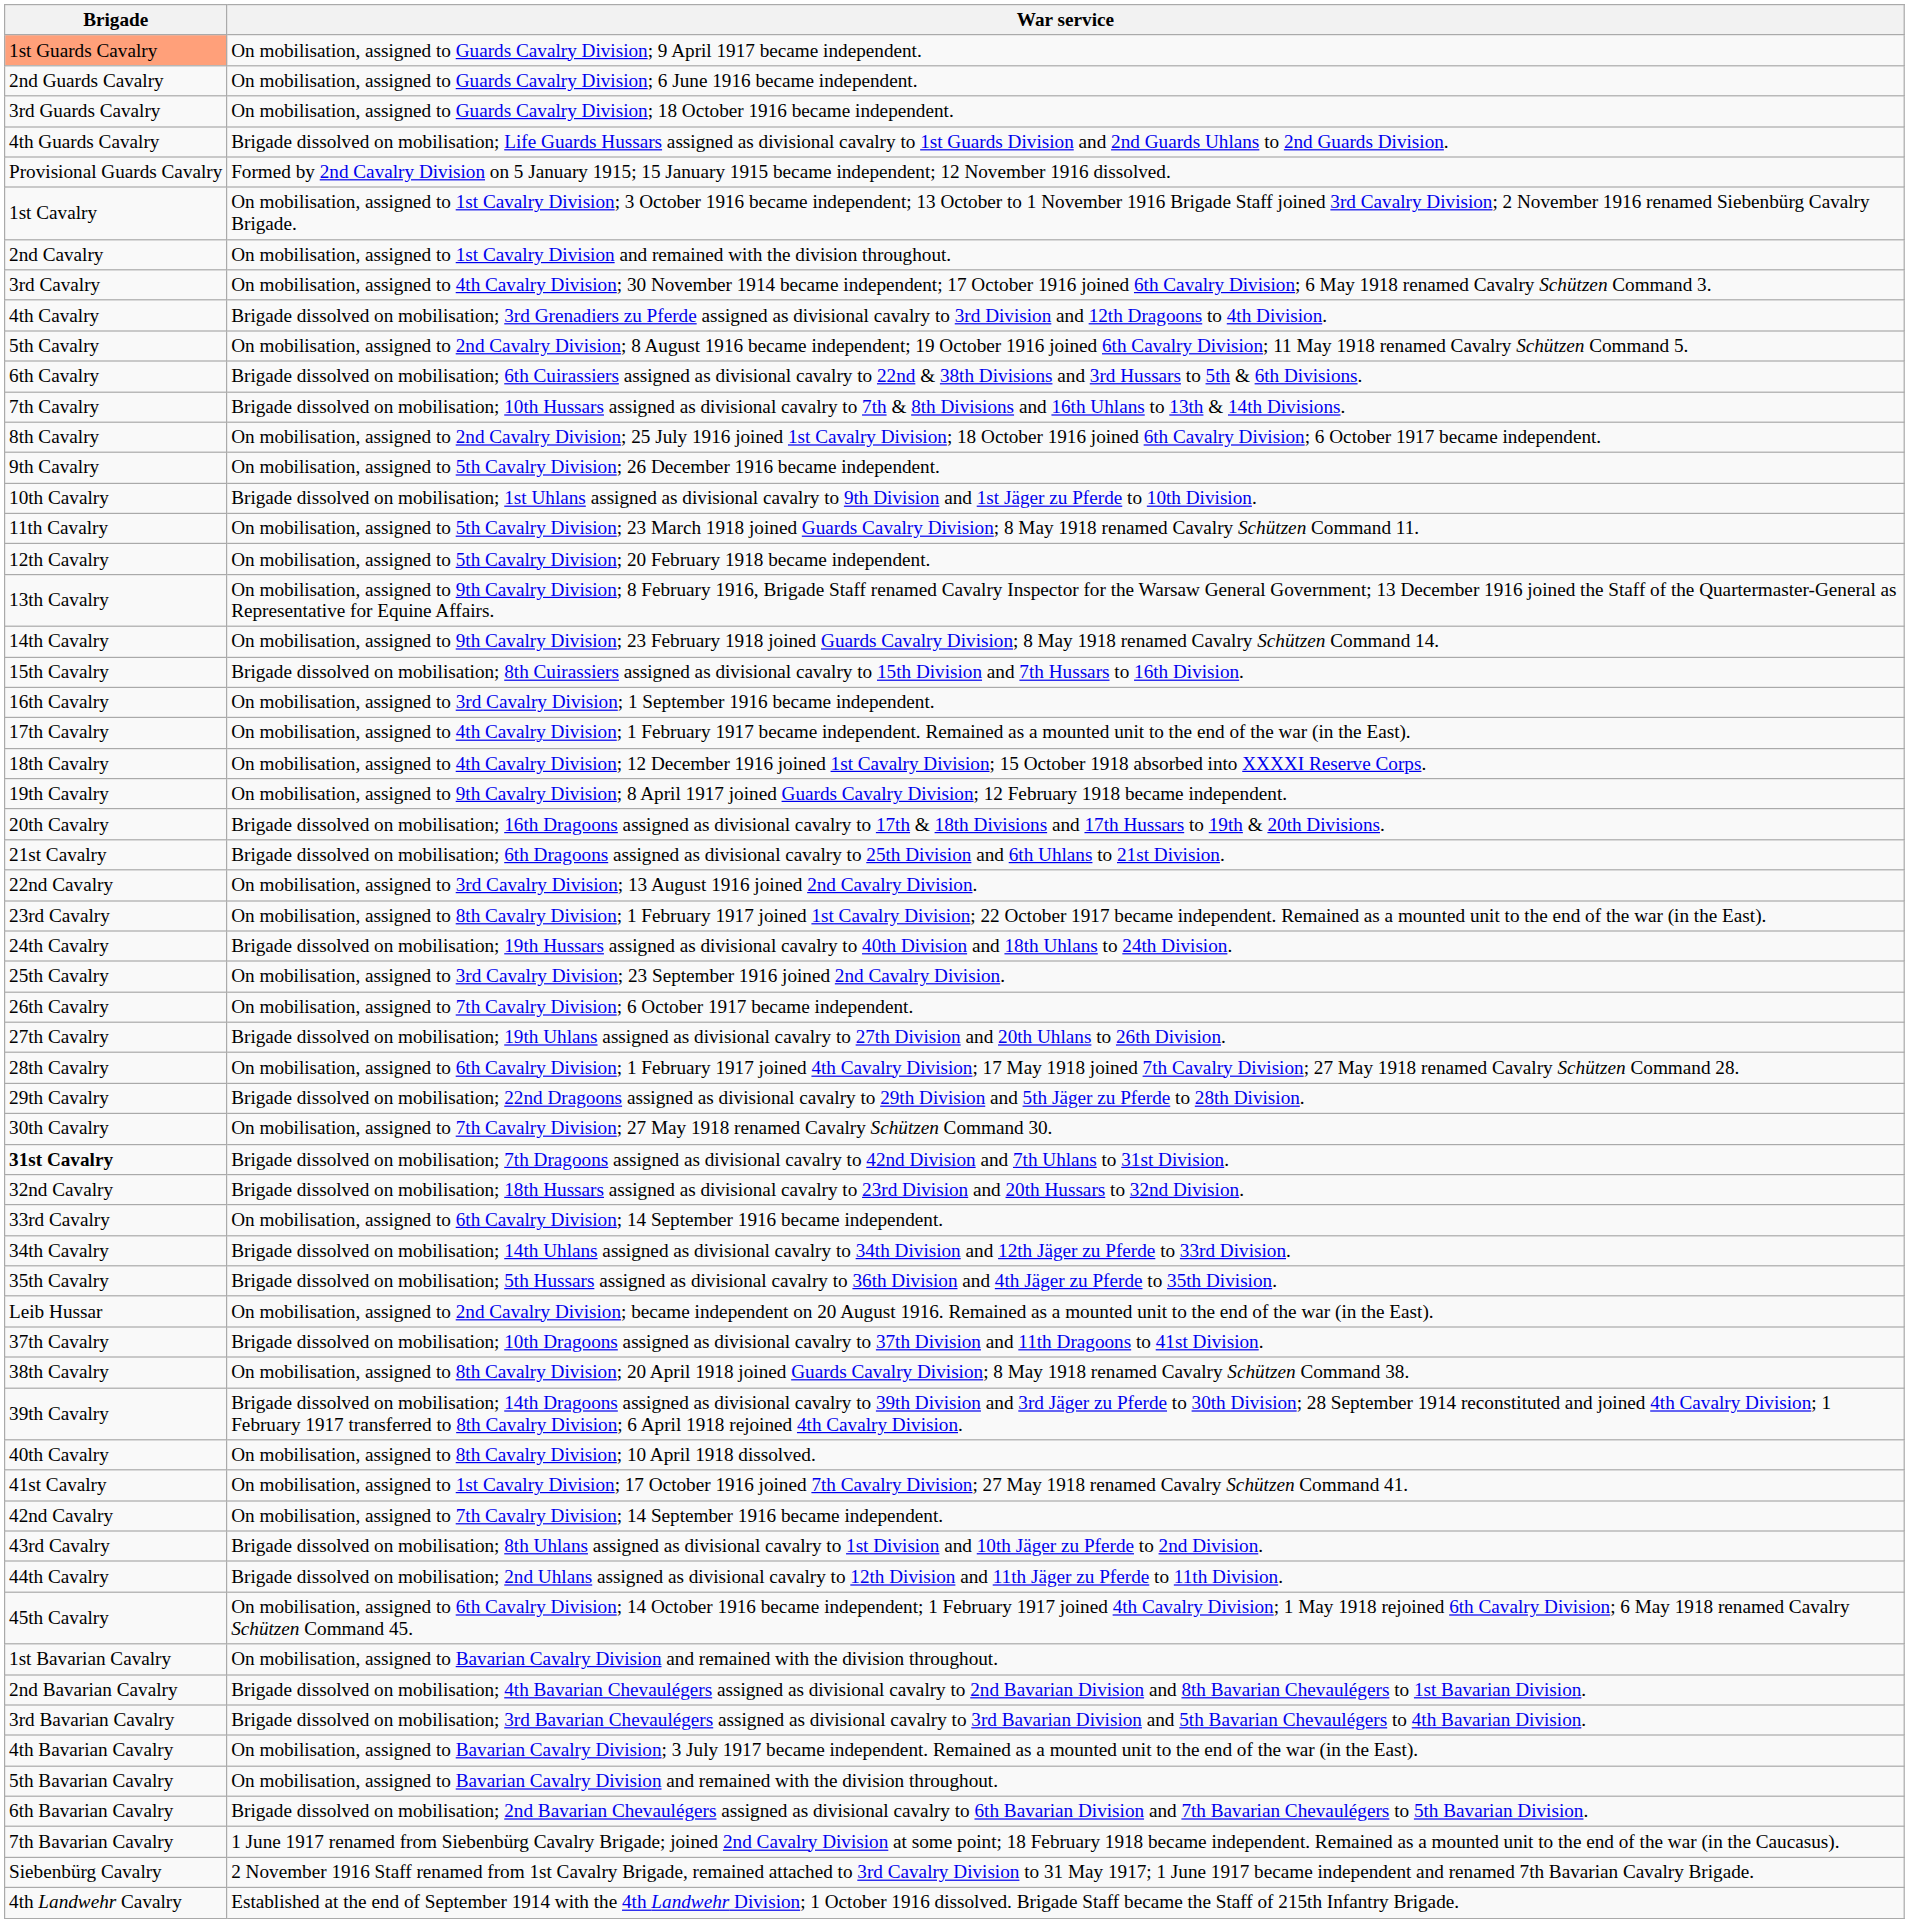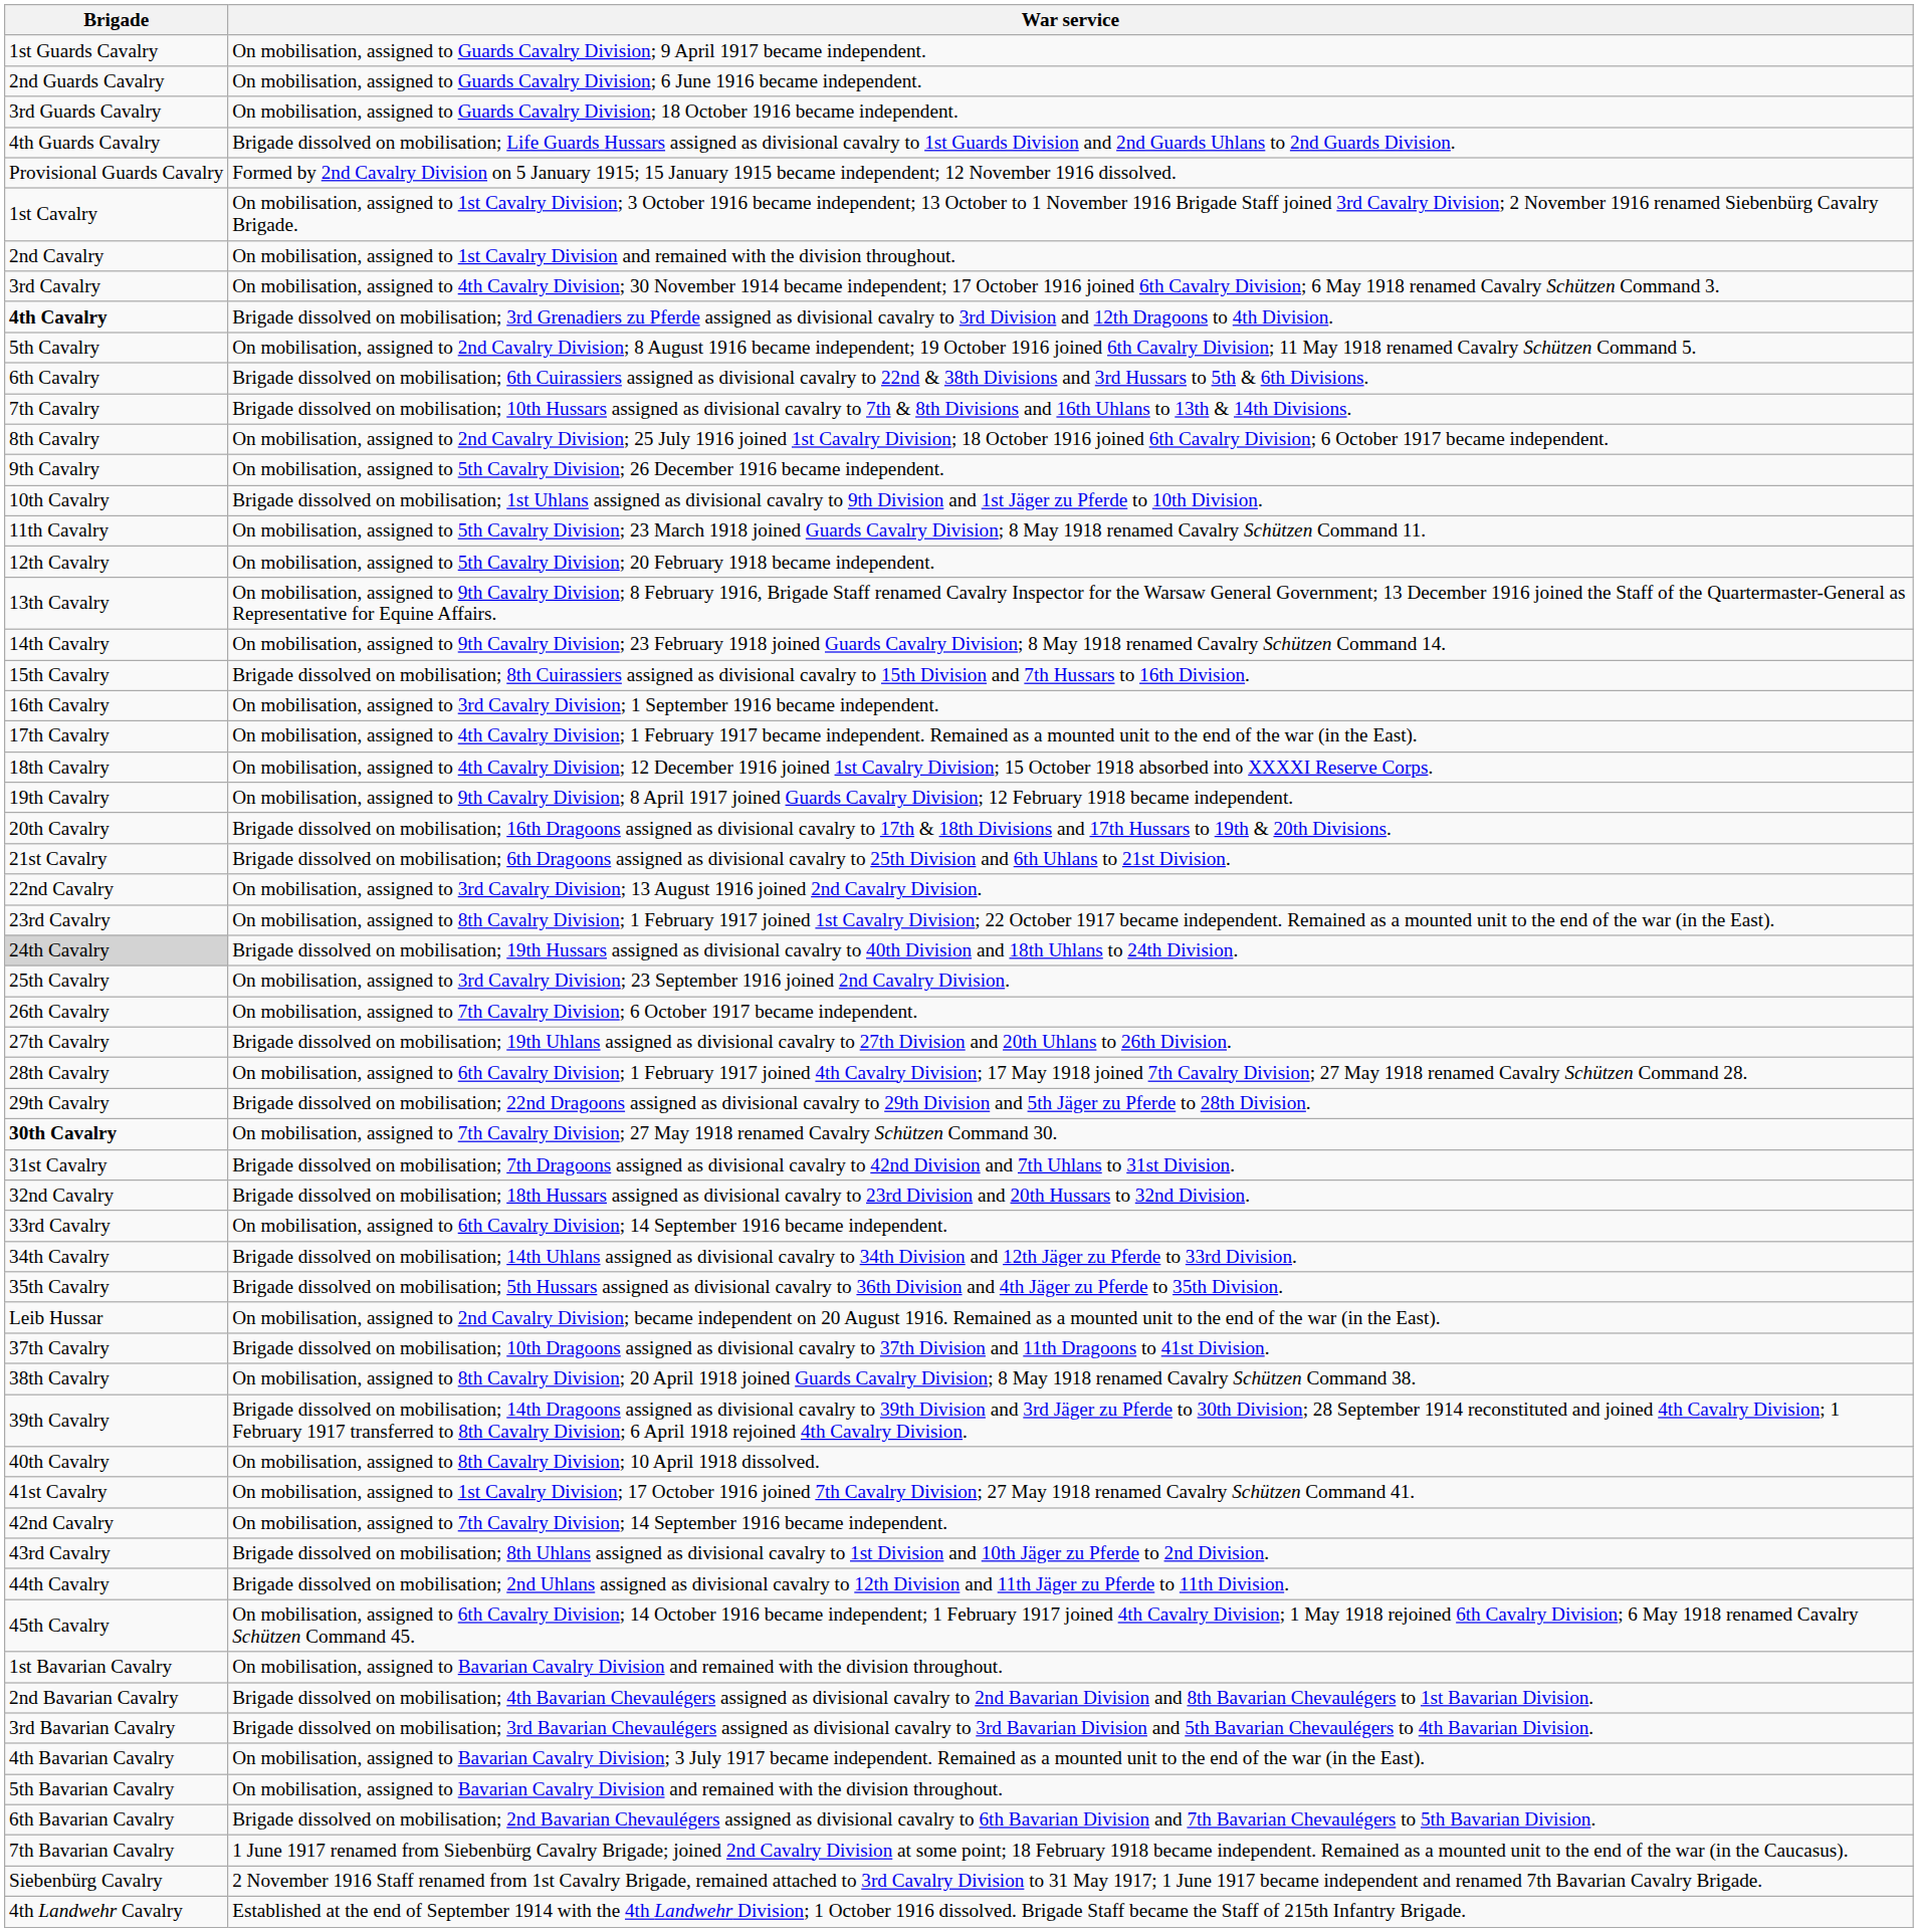1st Guards Cavalry | Brigade: lightsalmon background -> no background
4th Cavalry | Brigade: normal -> bold
24th Cavalry | Brigade: no background -> lightgrey background
30th Cavalry | Brigade: normal -> bold
31st Cavalry | Brigade: bold -> normal
